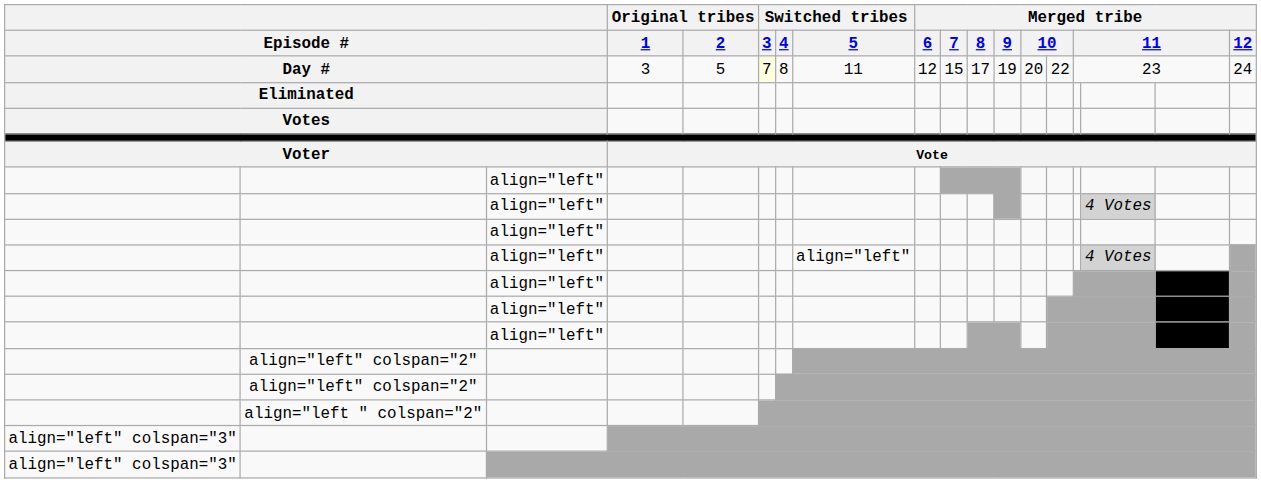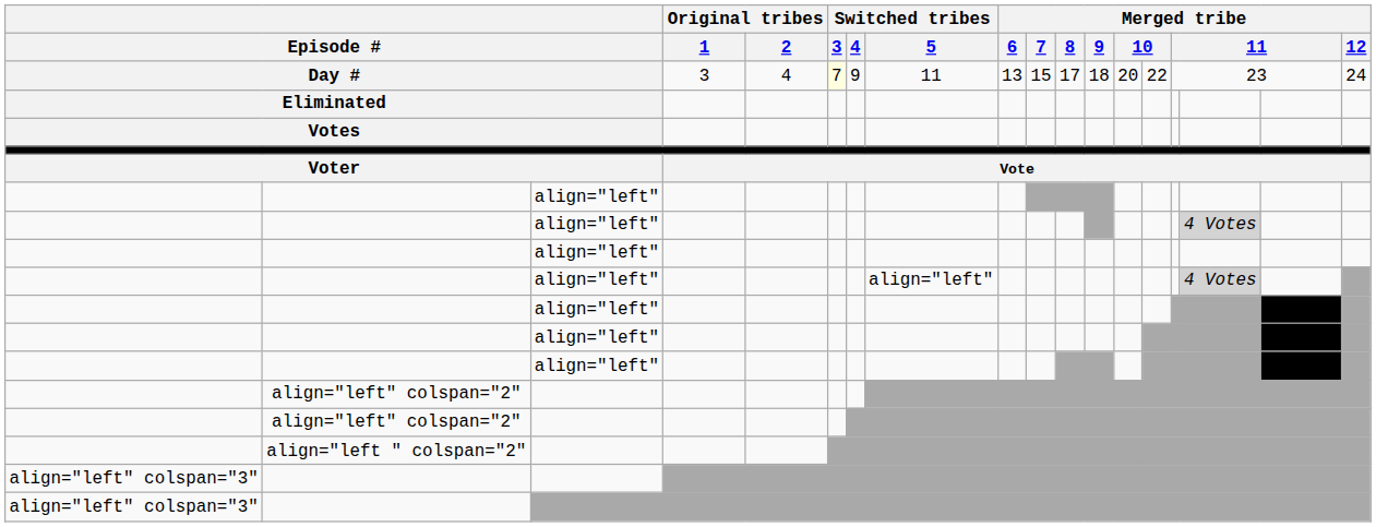Day # | Original tribes / 2: 5 -> 4
Day # | Switched tribes / 4: 8 -> 9
Day # | Merged tribe / 6: 12 -> 13
Day # | Merged tribe / 9: 19 -> 18
